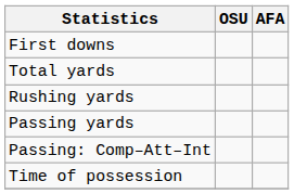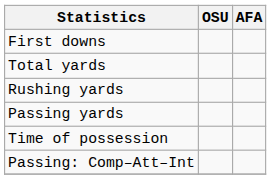rows swapped: Passing: Comp–Att–Int <-> Time of possession
